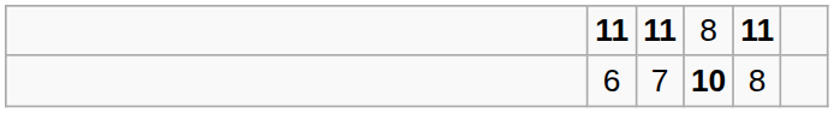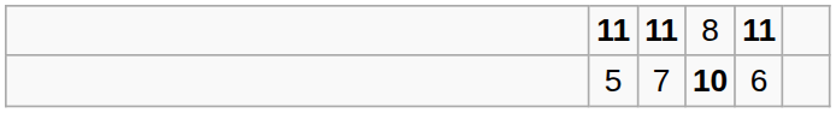row 2 | column 2: 6 -> 5
row 2 | column 5: 8 -> 6
